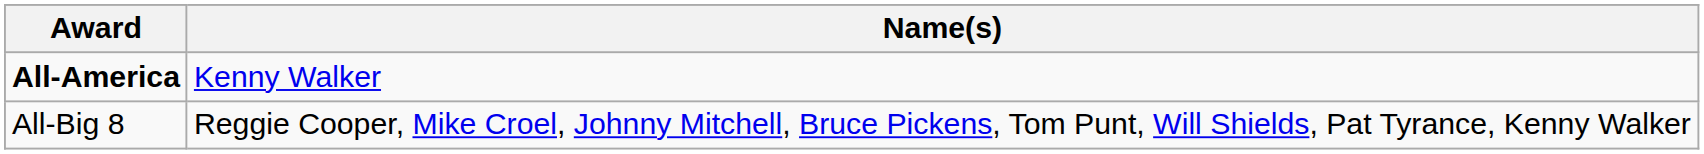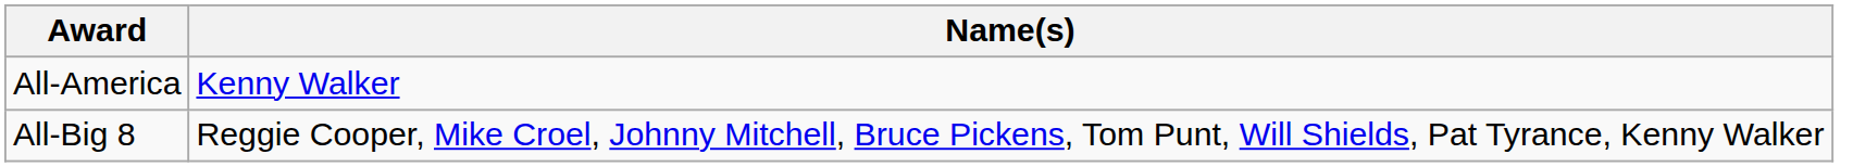row 2 | Award: bold -> normal
